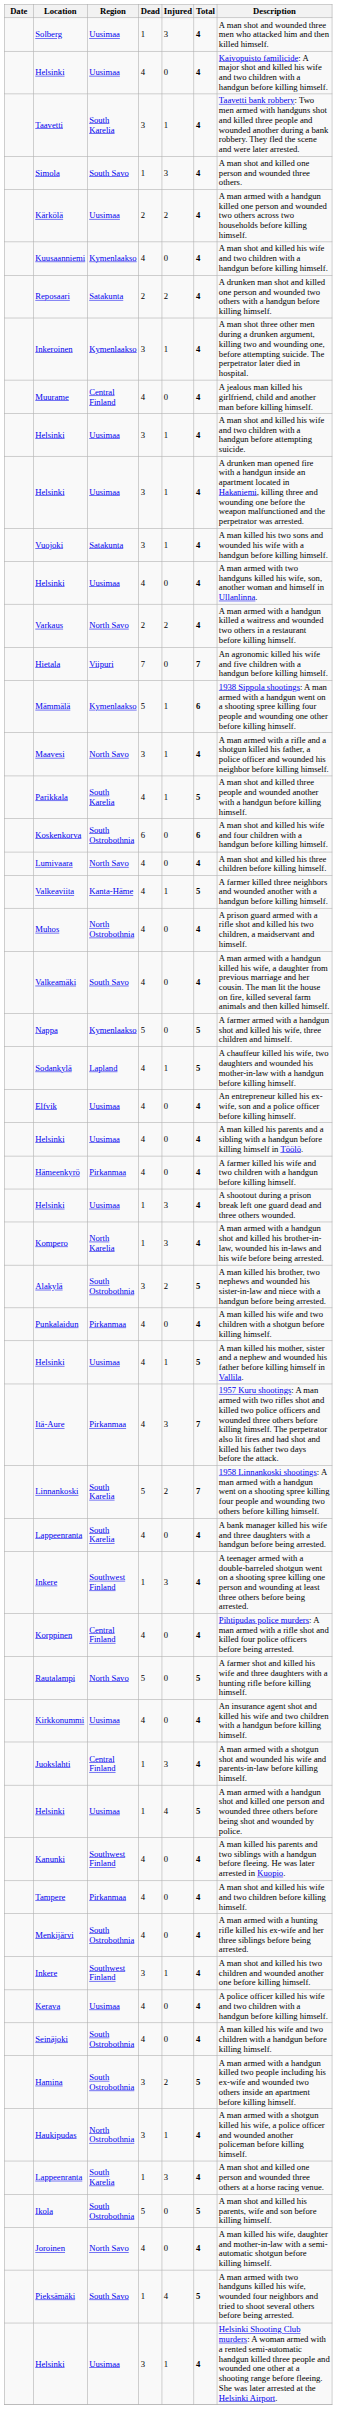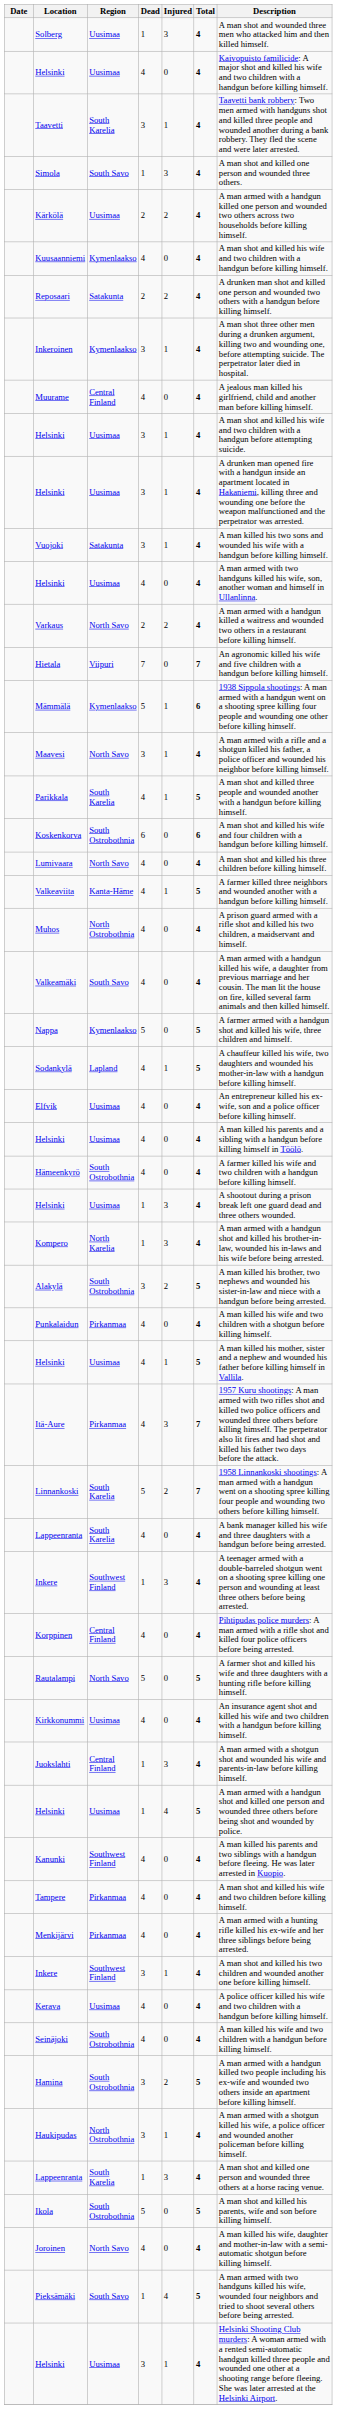Hämeenkyrö | Region: Pirkanmaa -> South Ostrobothnia
Menkijärvi | Region: South Ostrobothnia -> Pirkanmaa
